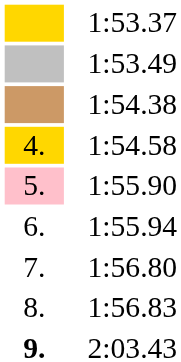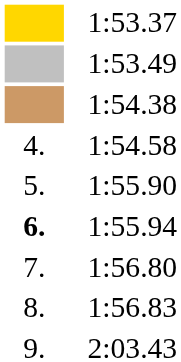1:54.58 | column 1: gold background -> no background
1:55.90 | column 1: pink background -> no background
1:55.94 | column 1: normal -> bold
2:03.43 | column 1: bold -> normal
